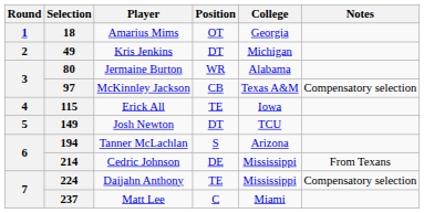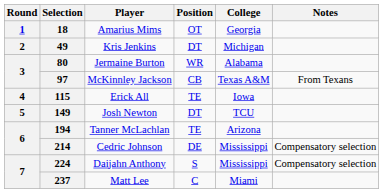97 | Notes: Compensatory selection -> From Texans
194 | Position: S -> TE
214 | Notes: From Texans -> Compensatory selection
224 | Position: TE -> S
